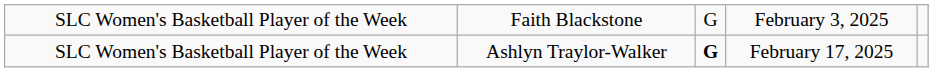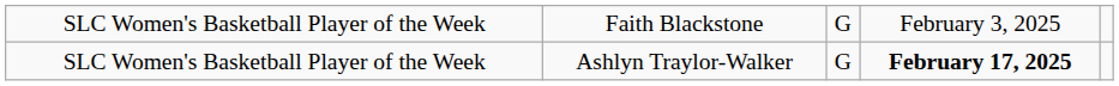row 2 | column 3: bold -> normal
row 2 | column 4: normal -> bold
